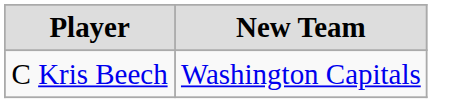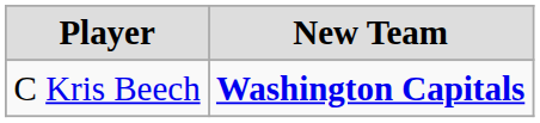C Kris Beech | New Team: normal -> bold
